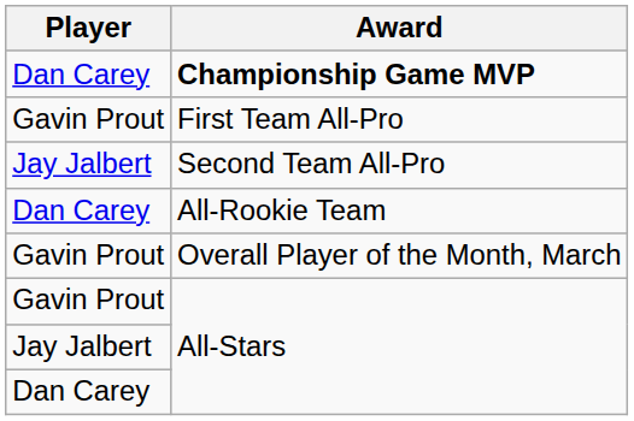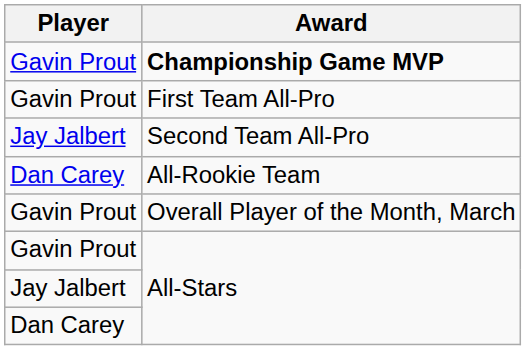row 2 | Player: Dan Carey -> Gavin Prout
